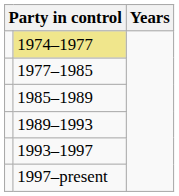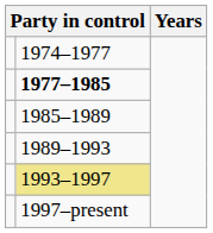1974–1977 | column 2: khaki background -> no background
1977–1985 | column 2: normal -> bold
1993–1997 | column 2: no background -> khaki background
